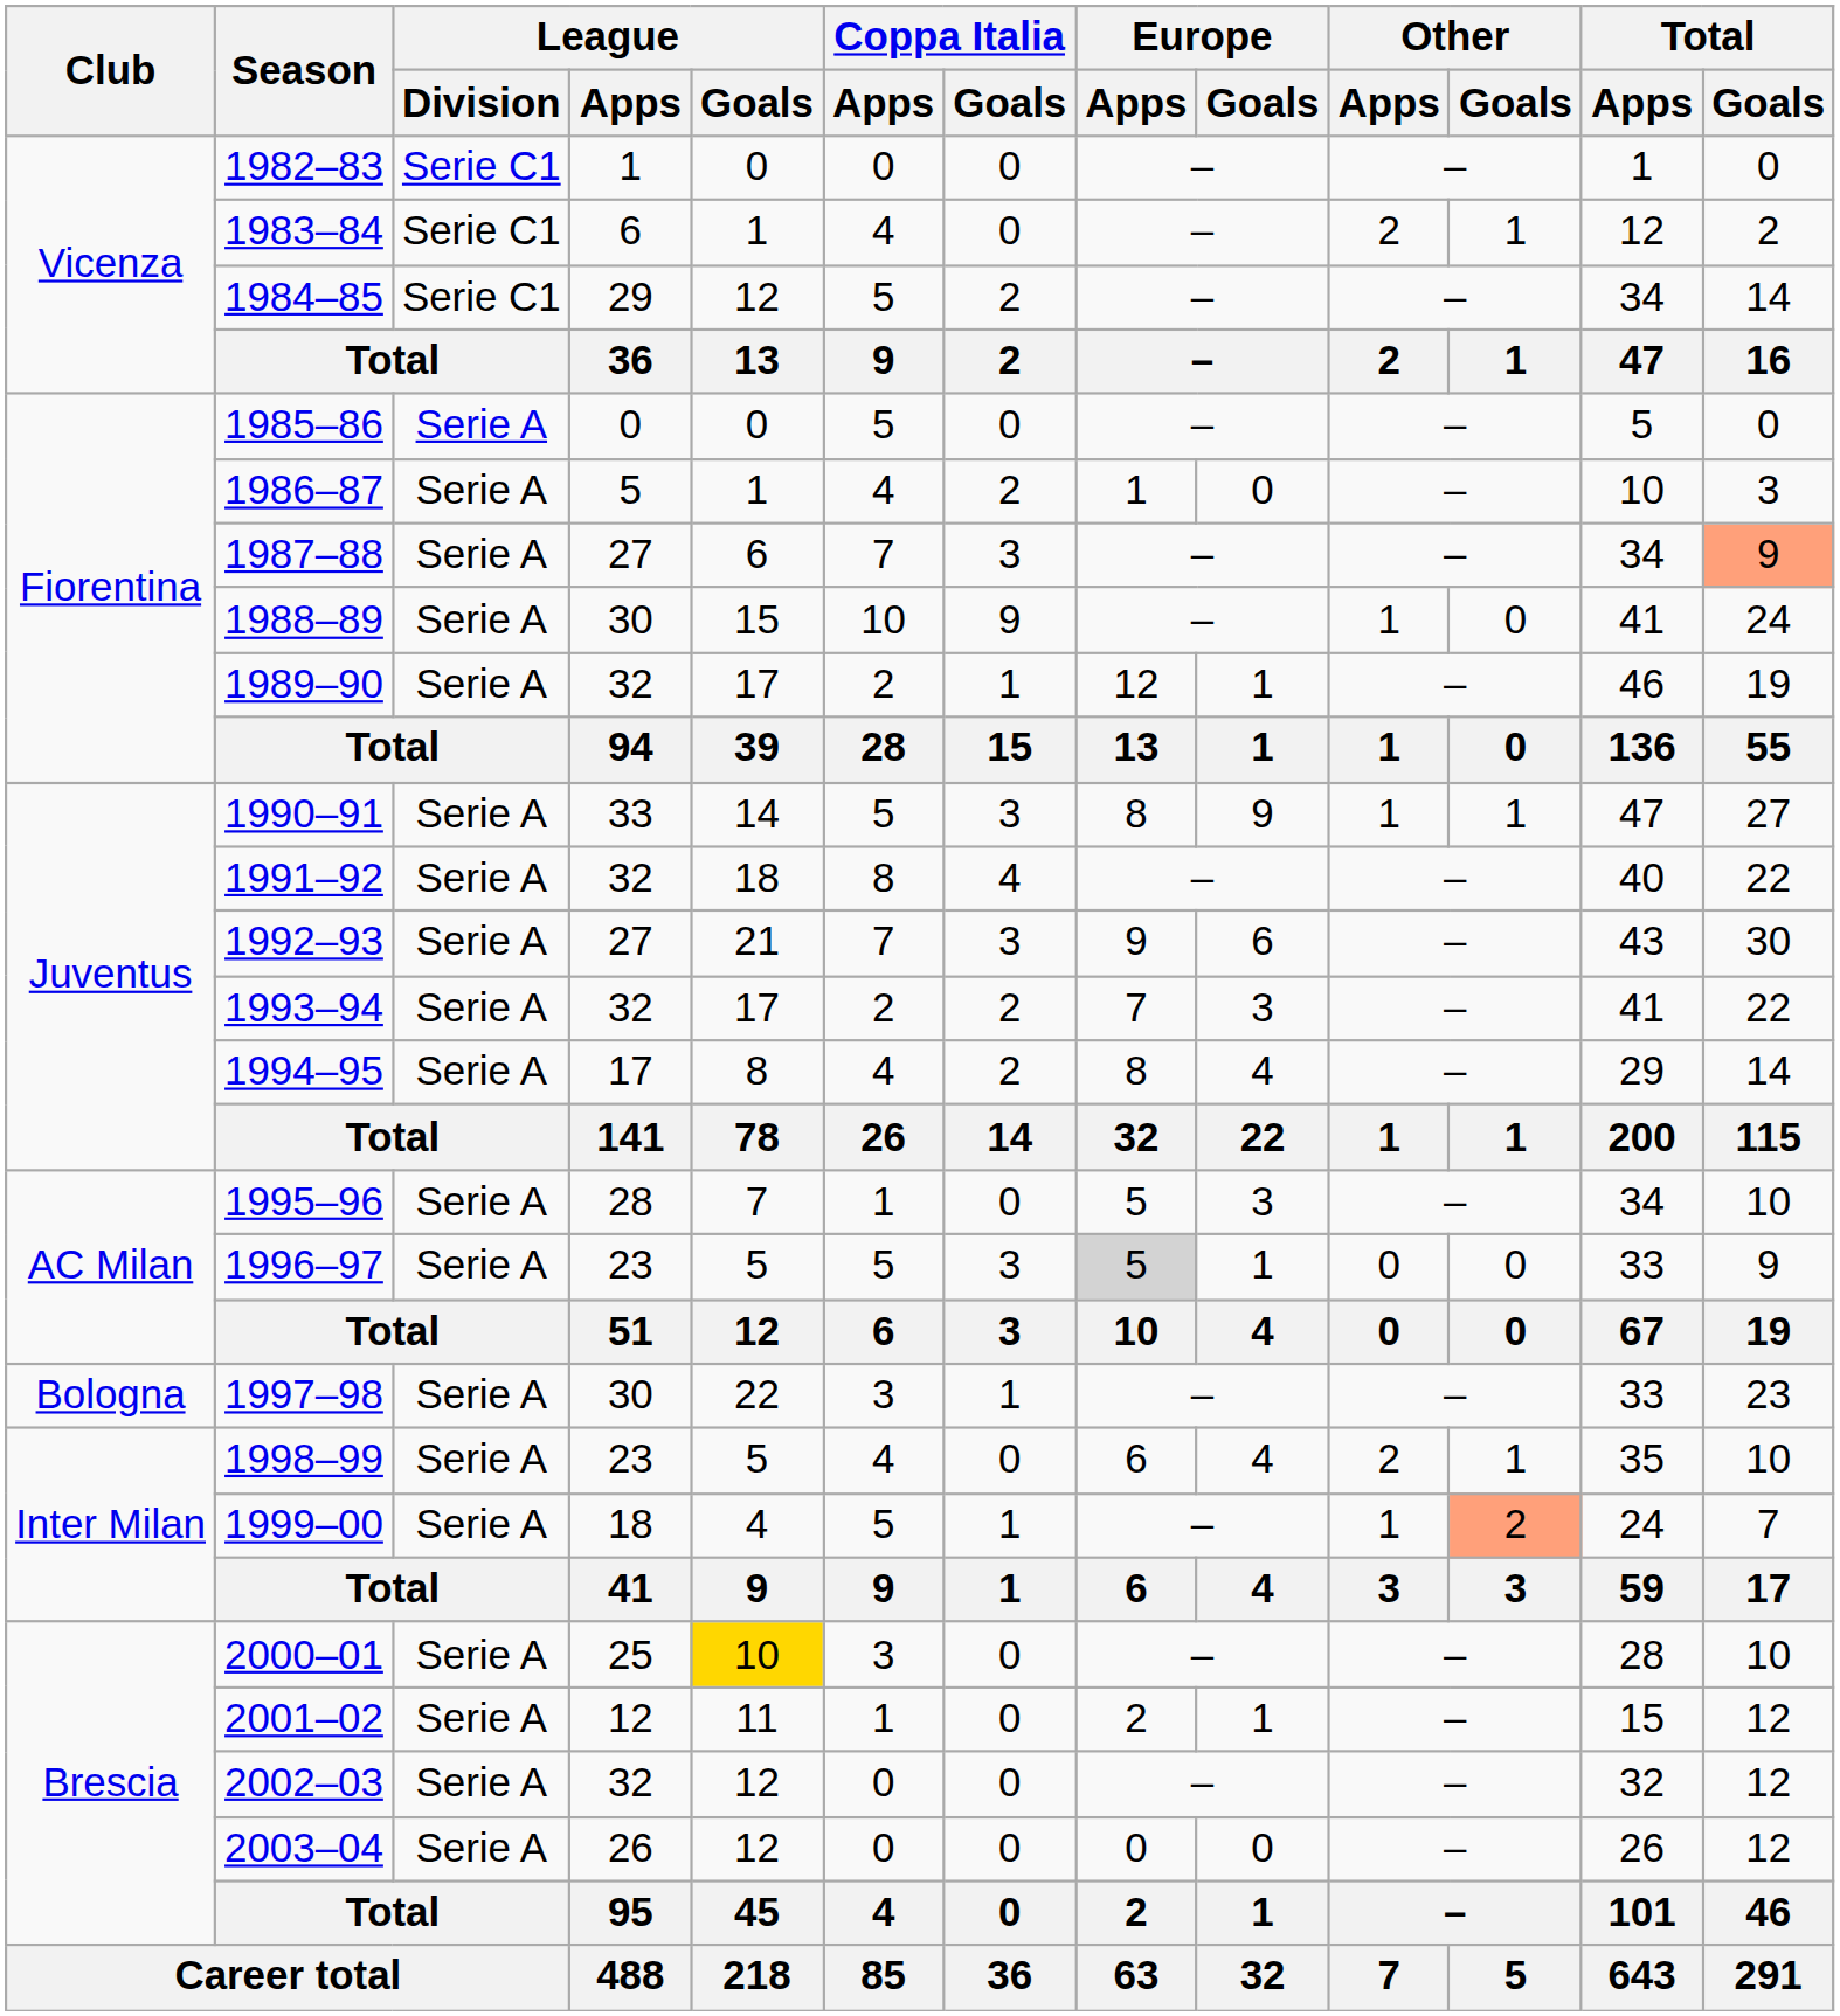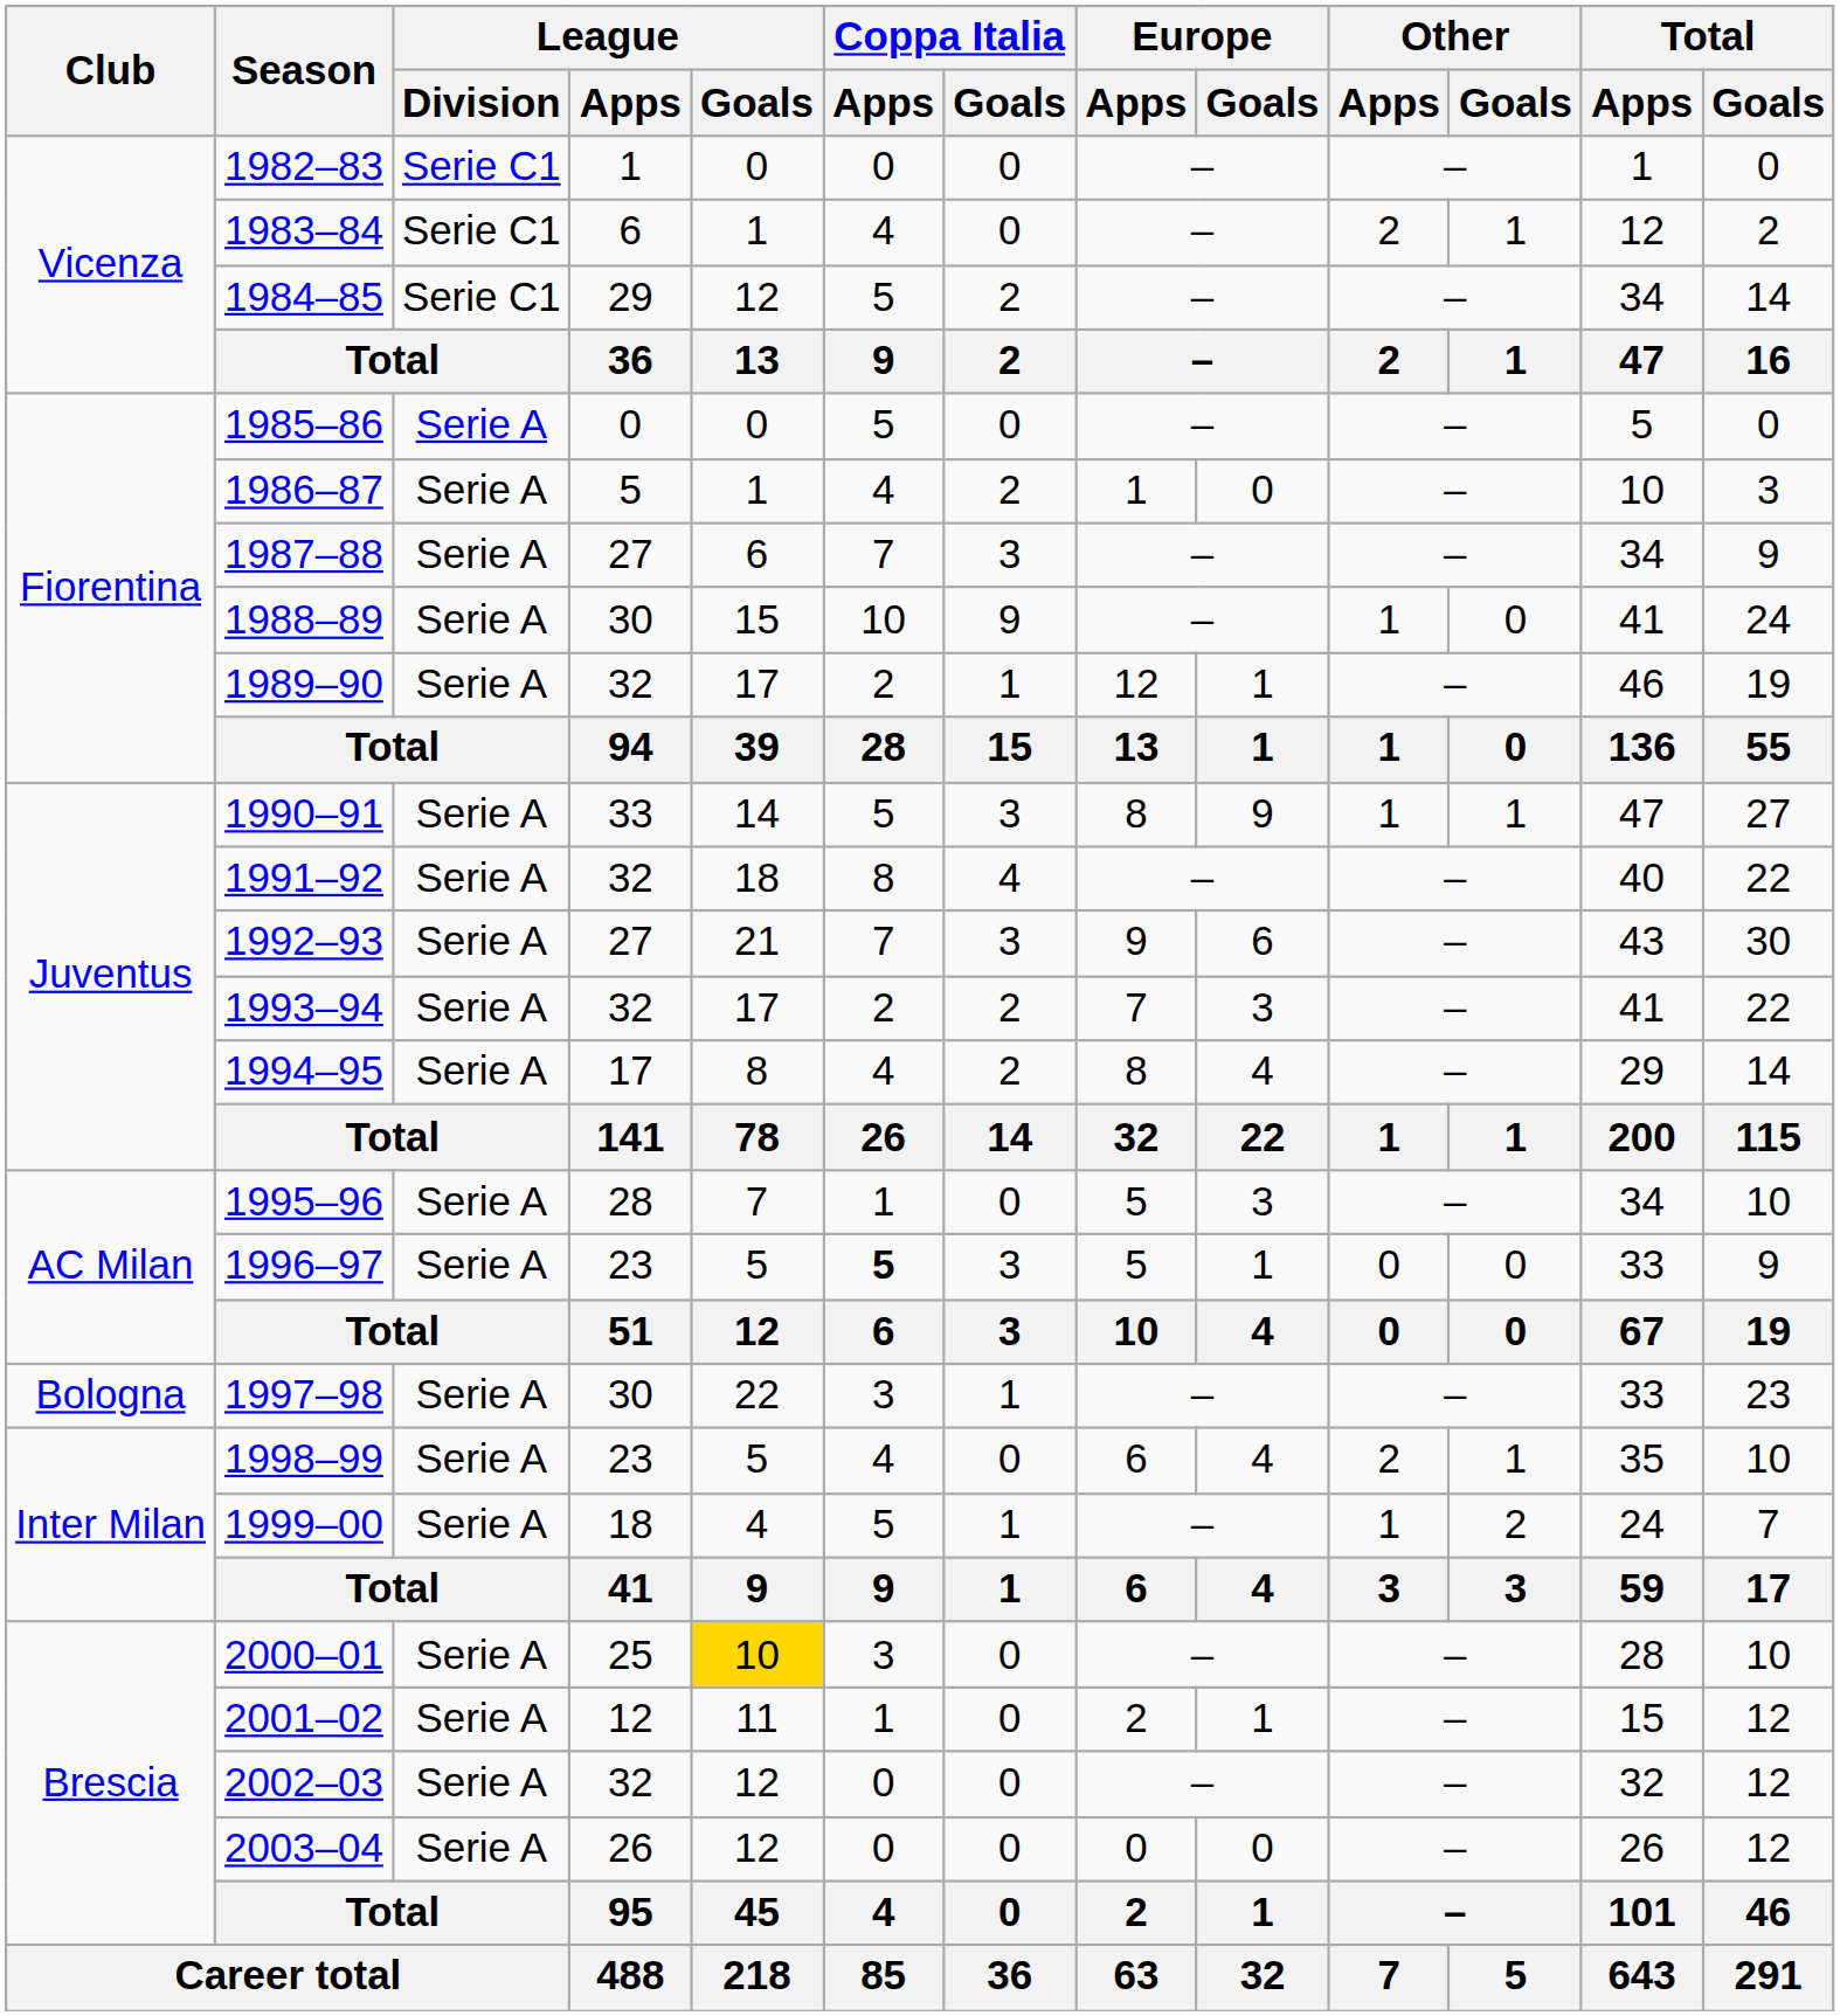1987–88 | Total / Goals: lightsalmon background -> no background
1996–97 | Coppa Italia / Apps: normal -> bold
1996–97 | Europe / Apps: lightgrey background -> no background
1999–00 | Other / Goals: lightsalmon background -> no background
